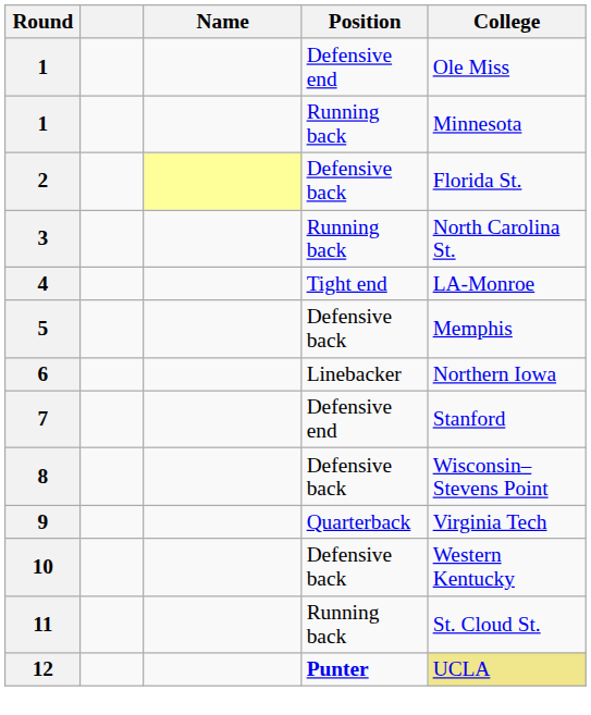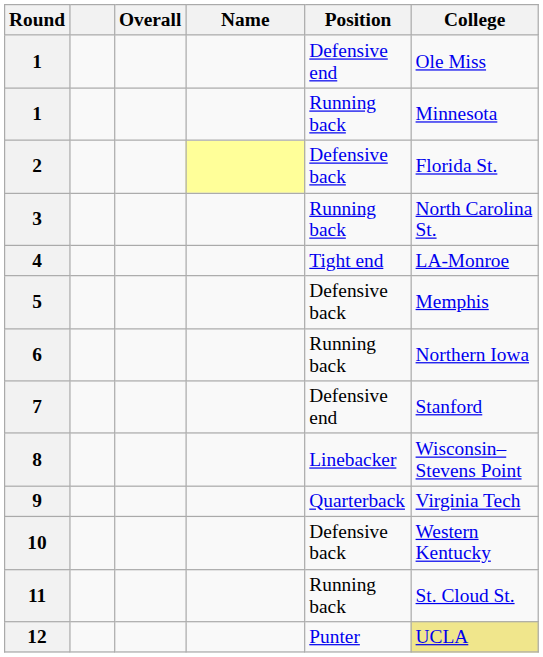+ column: Overall
6 | Position: Linebacker -> Running back
8 | Position: Defensive back -> Linebacker
12 | Position: bold -> normal
